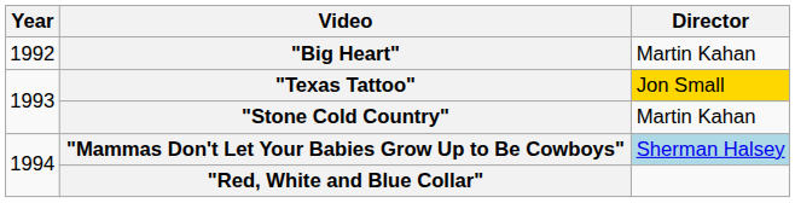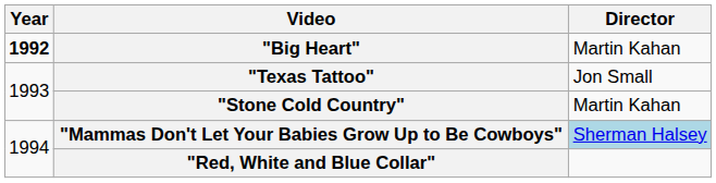"Big Heart" | Year: normal -> bold
"Texas Tattoo" | Director: gold background -> no background
